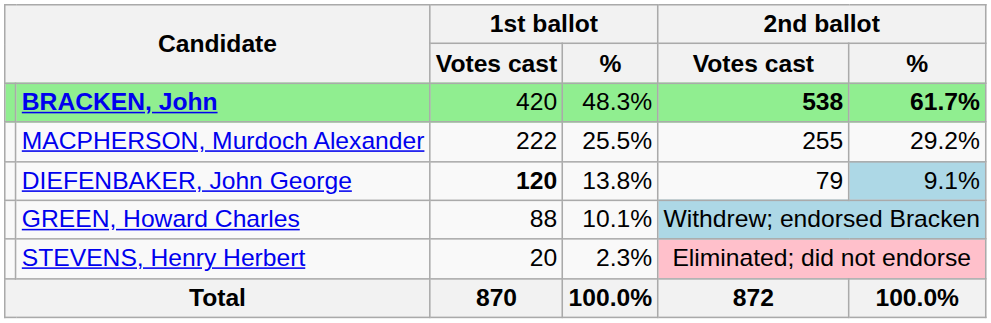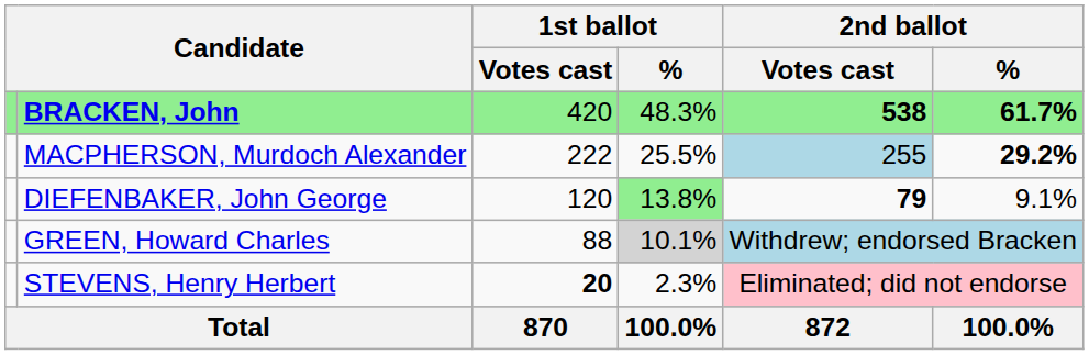MACPHERSON, Murdoch Alexander | 2nd ballot / Votes cast: no background -> lightblue background
MACPHERSON, Murdoch Alexander | 2nd ballot / %: normal -> bold
DIEFENBAKER, John George | 1st ballot / Votes cast: bold -> normal
DIEFENBAKER, John George | 1st ballot / %: no background -> lightgreen background
DIEFENBAKER, John George | 2nd ballot / Votes cast: normal -> bold
DIEFENBAKER, John George | 2nd ballot / %: lightblue background -> no background
GREEN, Howard Charles | 1st ballot / %: no background -> lightgrey background
STEVENS, Henry Herbert | 1st ballot / Votes cast: normal -> bold
